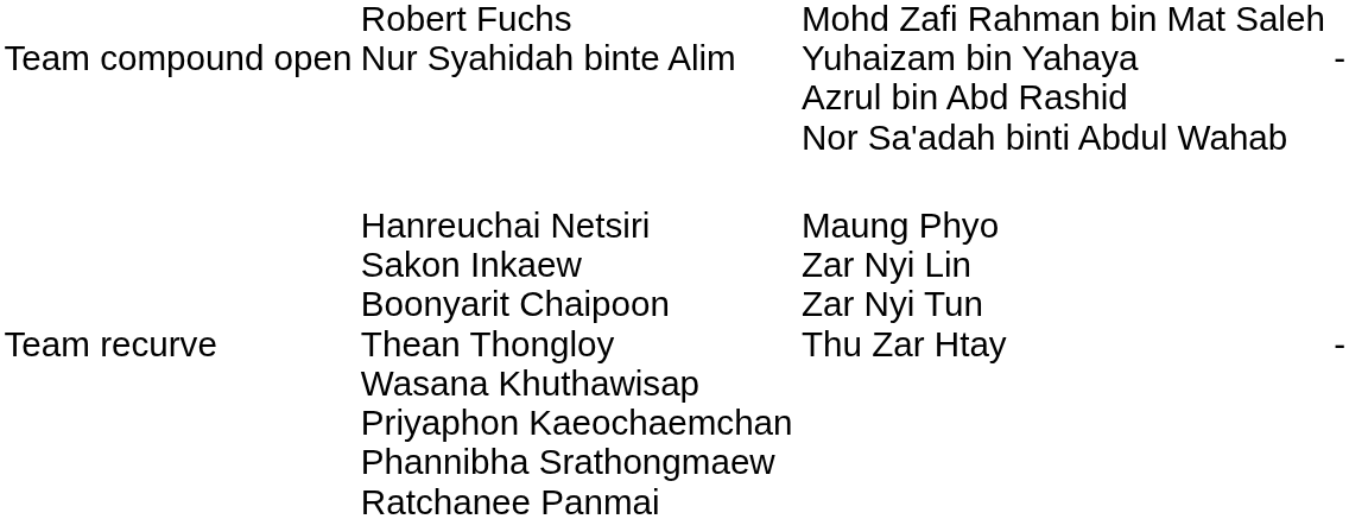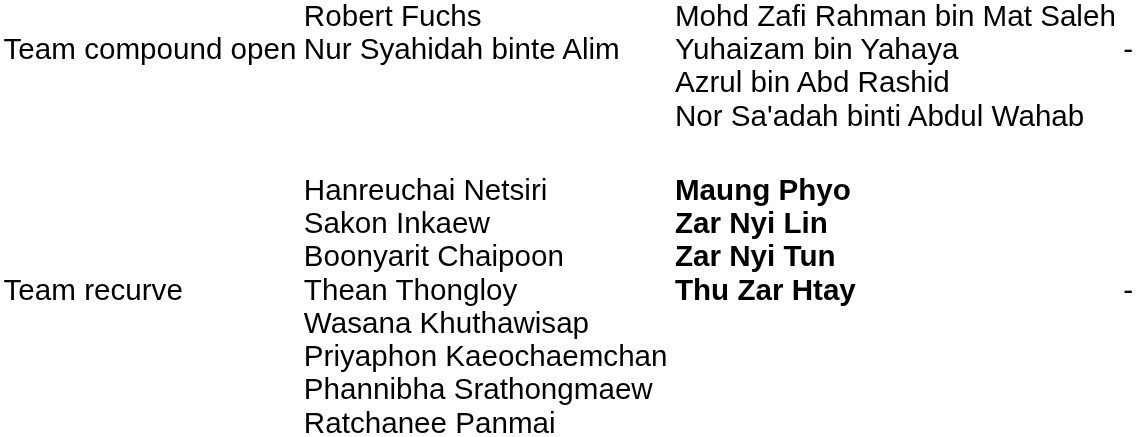Team recurve | column 3: normal -> bold
